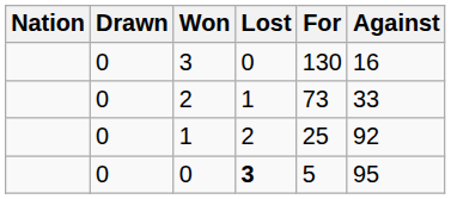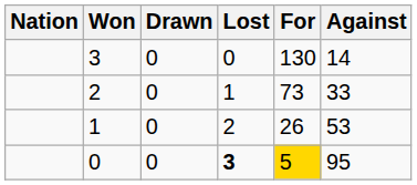columns swapped: Won <-> Drawn
row 2 | Against: 16 -> 14
row 4 | For: 25 -> 26
row 4 | Against: 92 -> 53
row 5 | For: no background -> gold background
